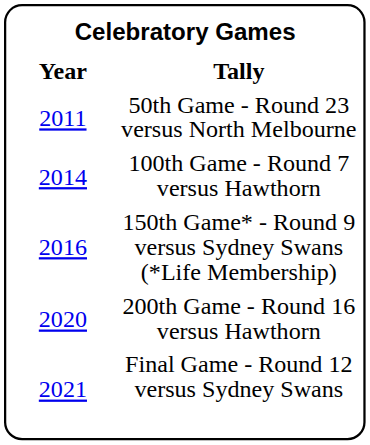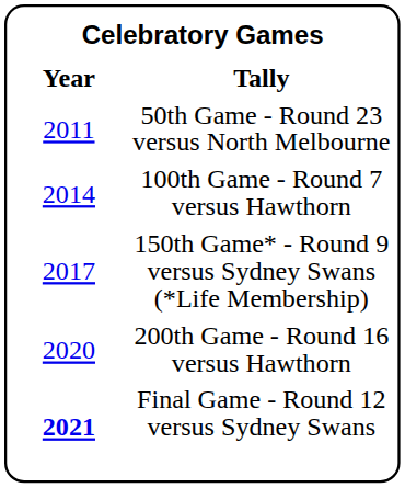150th Game* - Round 9 versus Sydney Swans (*Life Membership) | Year: 2016 -> 2017
Final Game - Round 12 versus Sydney Swans | Year: normal -> bold
